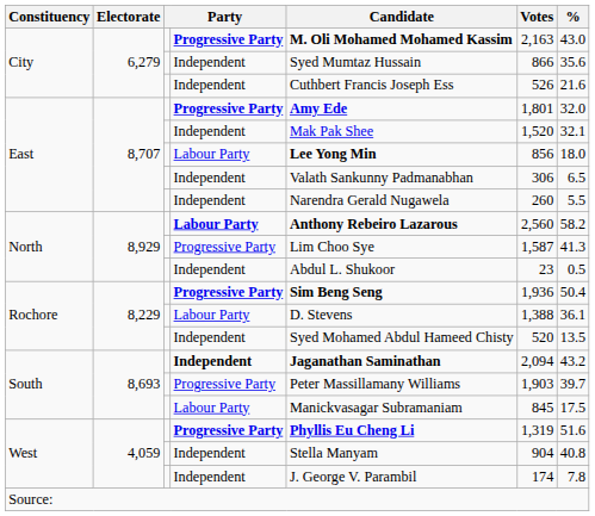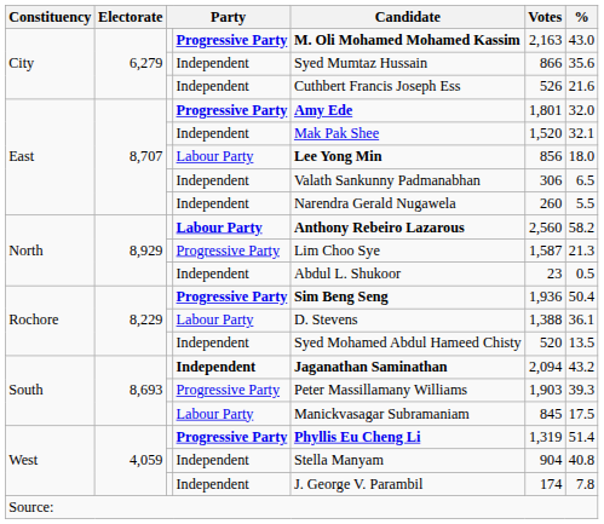North / Progressive Party | %: 41.3 -> 21.3
South / Progressive Party | %: 39.7 -> 39.3
West / Progressive Party | %: 51.6 -> 51.4
